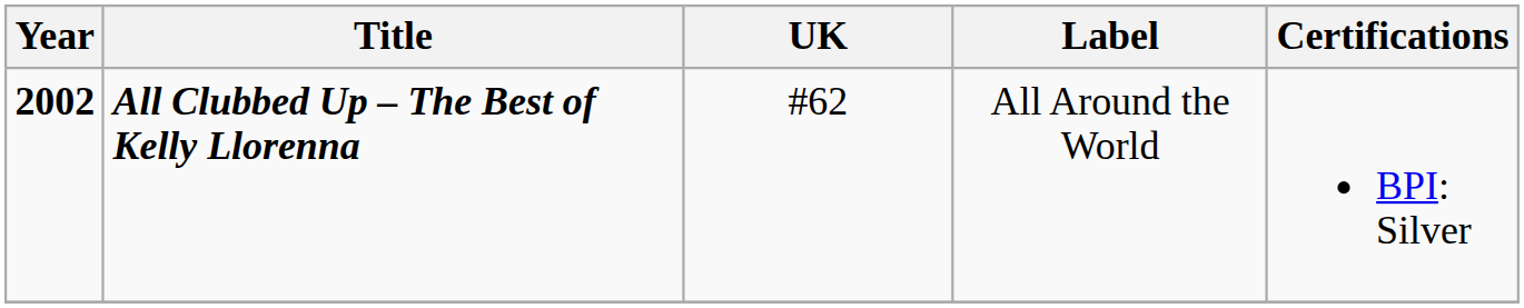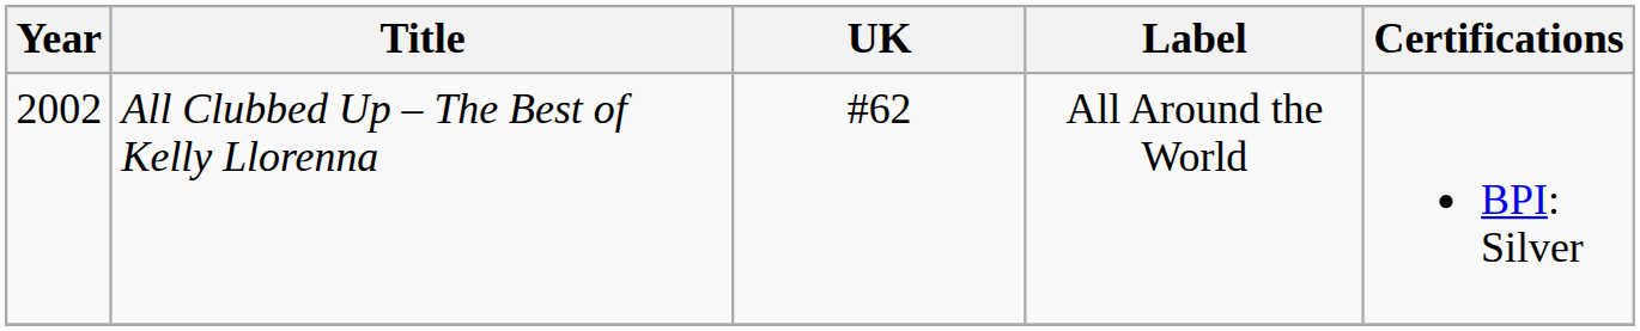row 2 | Year: bold -> normal
row 2 | Title: bold -> normal
